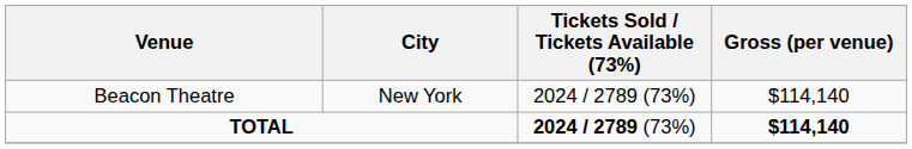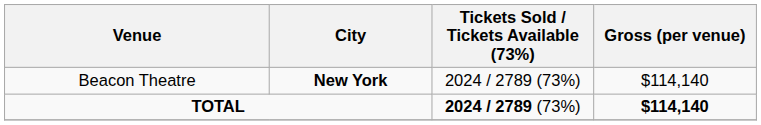Beacon Theatre | City: normal -> bold
